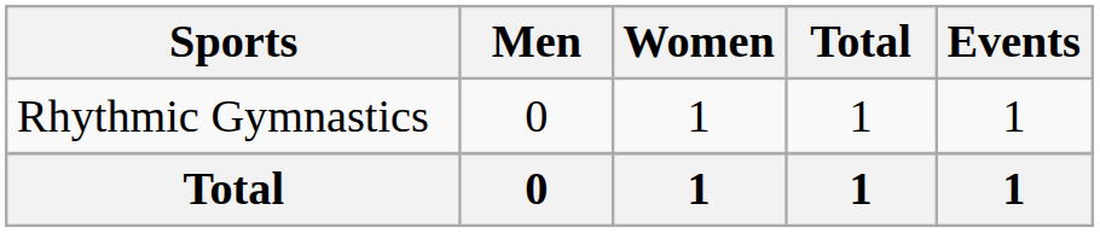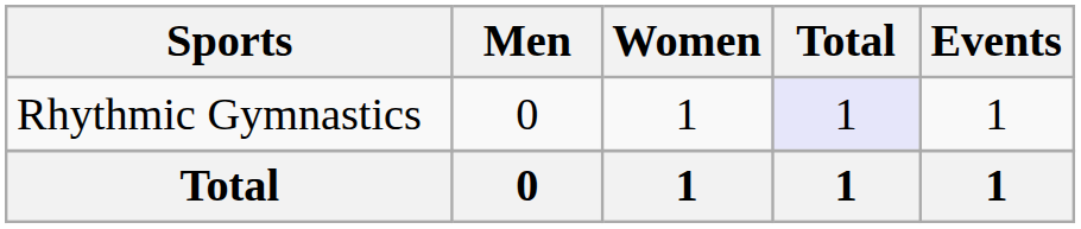Rhythmic Gymnastics | Total: no background -> lavender background
